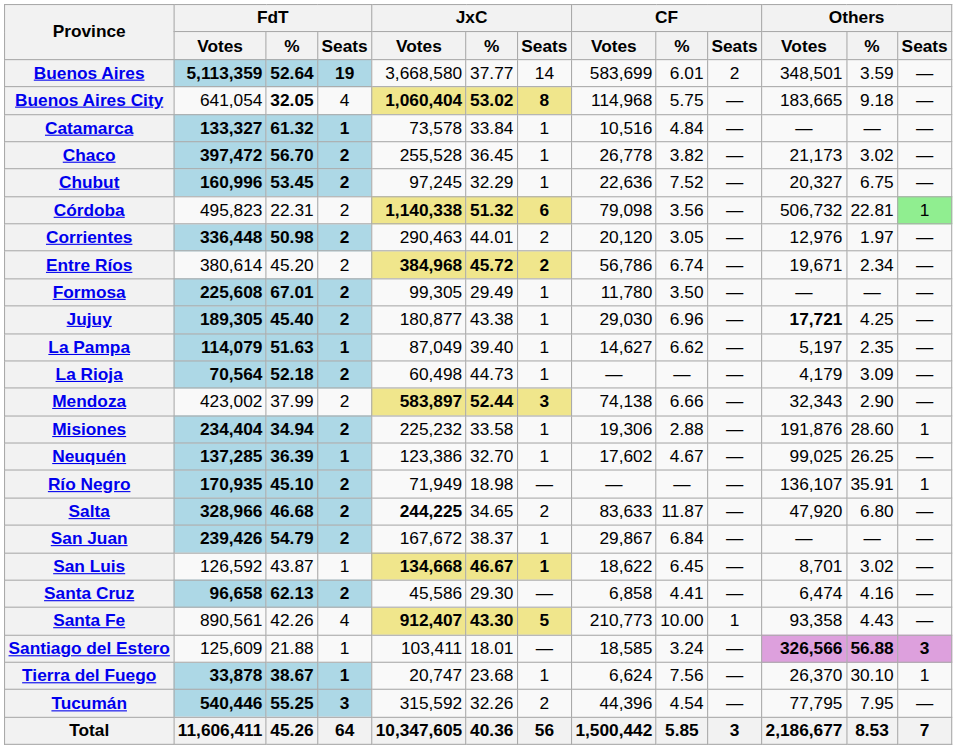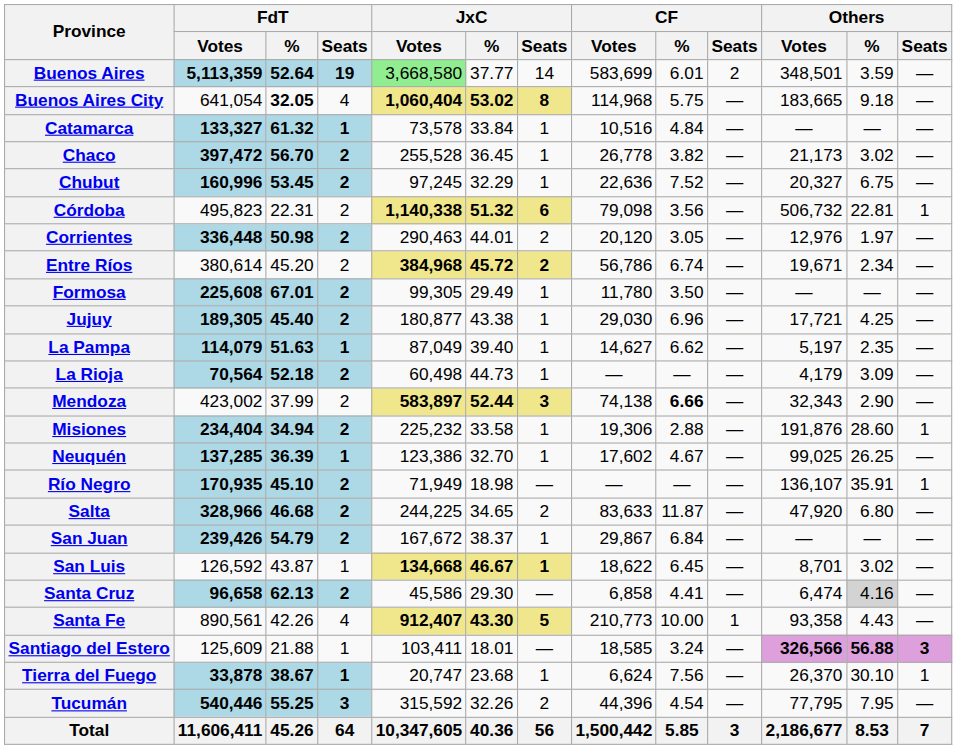Buenos Aires | JxC / Votes: no background -> lightgreen background
Córdoba | Others / Seats: lightgreen background -> no background
Jujuy | Others / Votes: bold -> normal
Mendoza | CF / %: normal -> bold
Salta | JxC / Votes: bold -> normal
Santa Cruz | Others / %: no background -> lightgrey background
